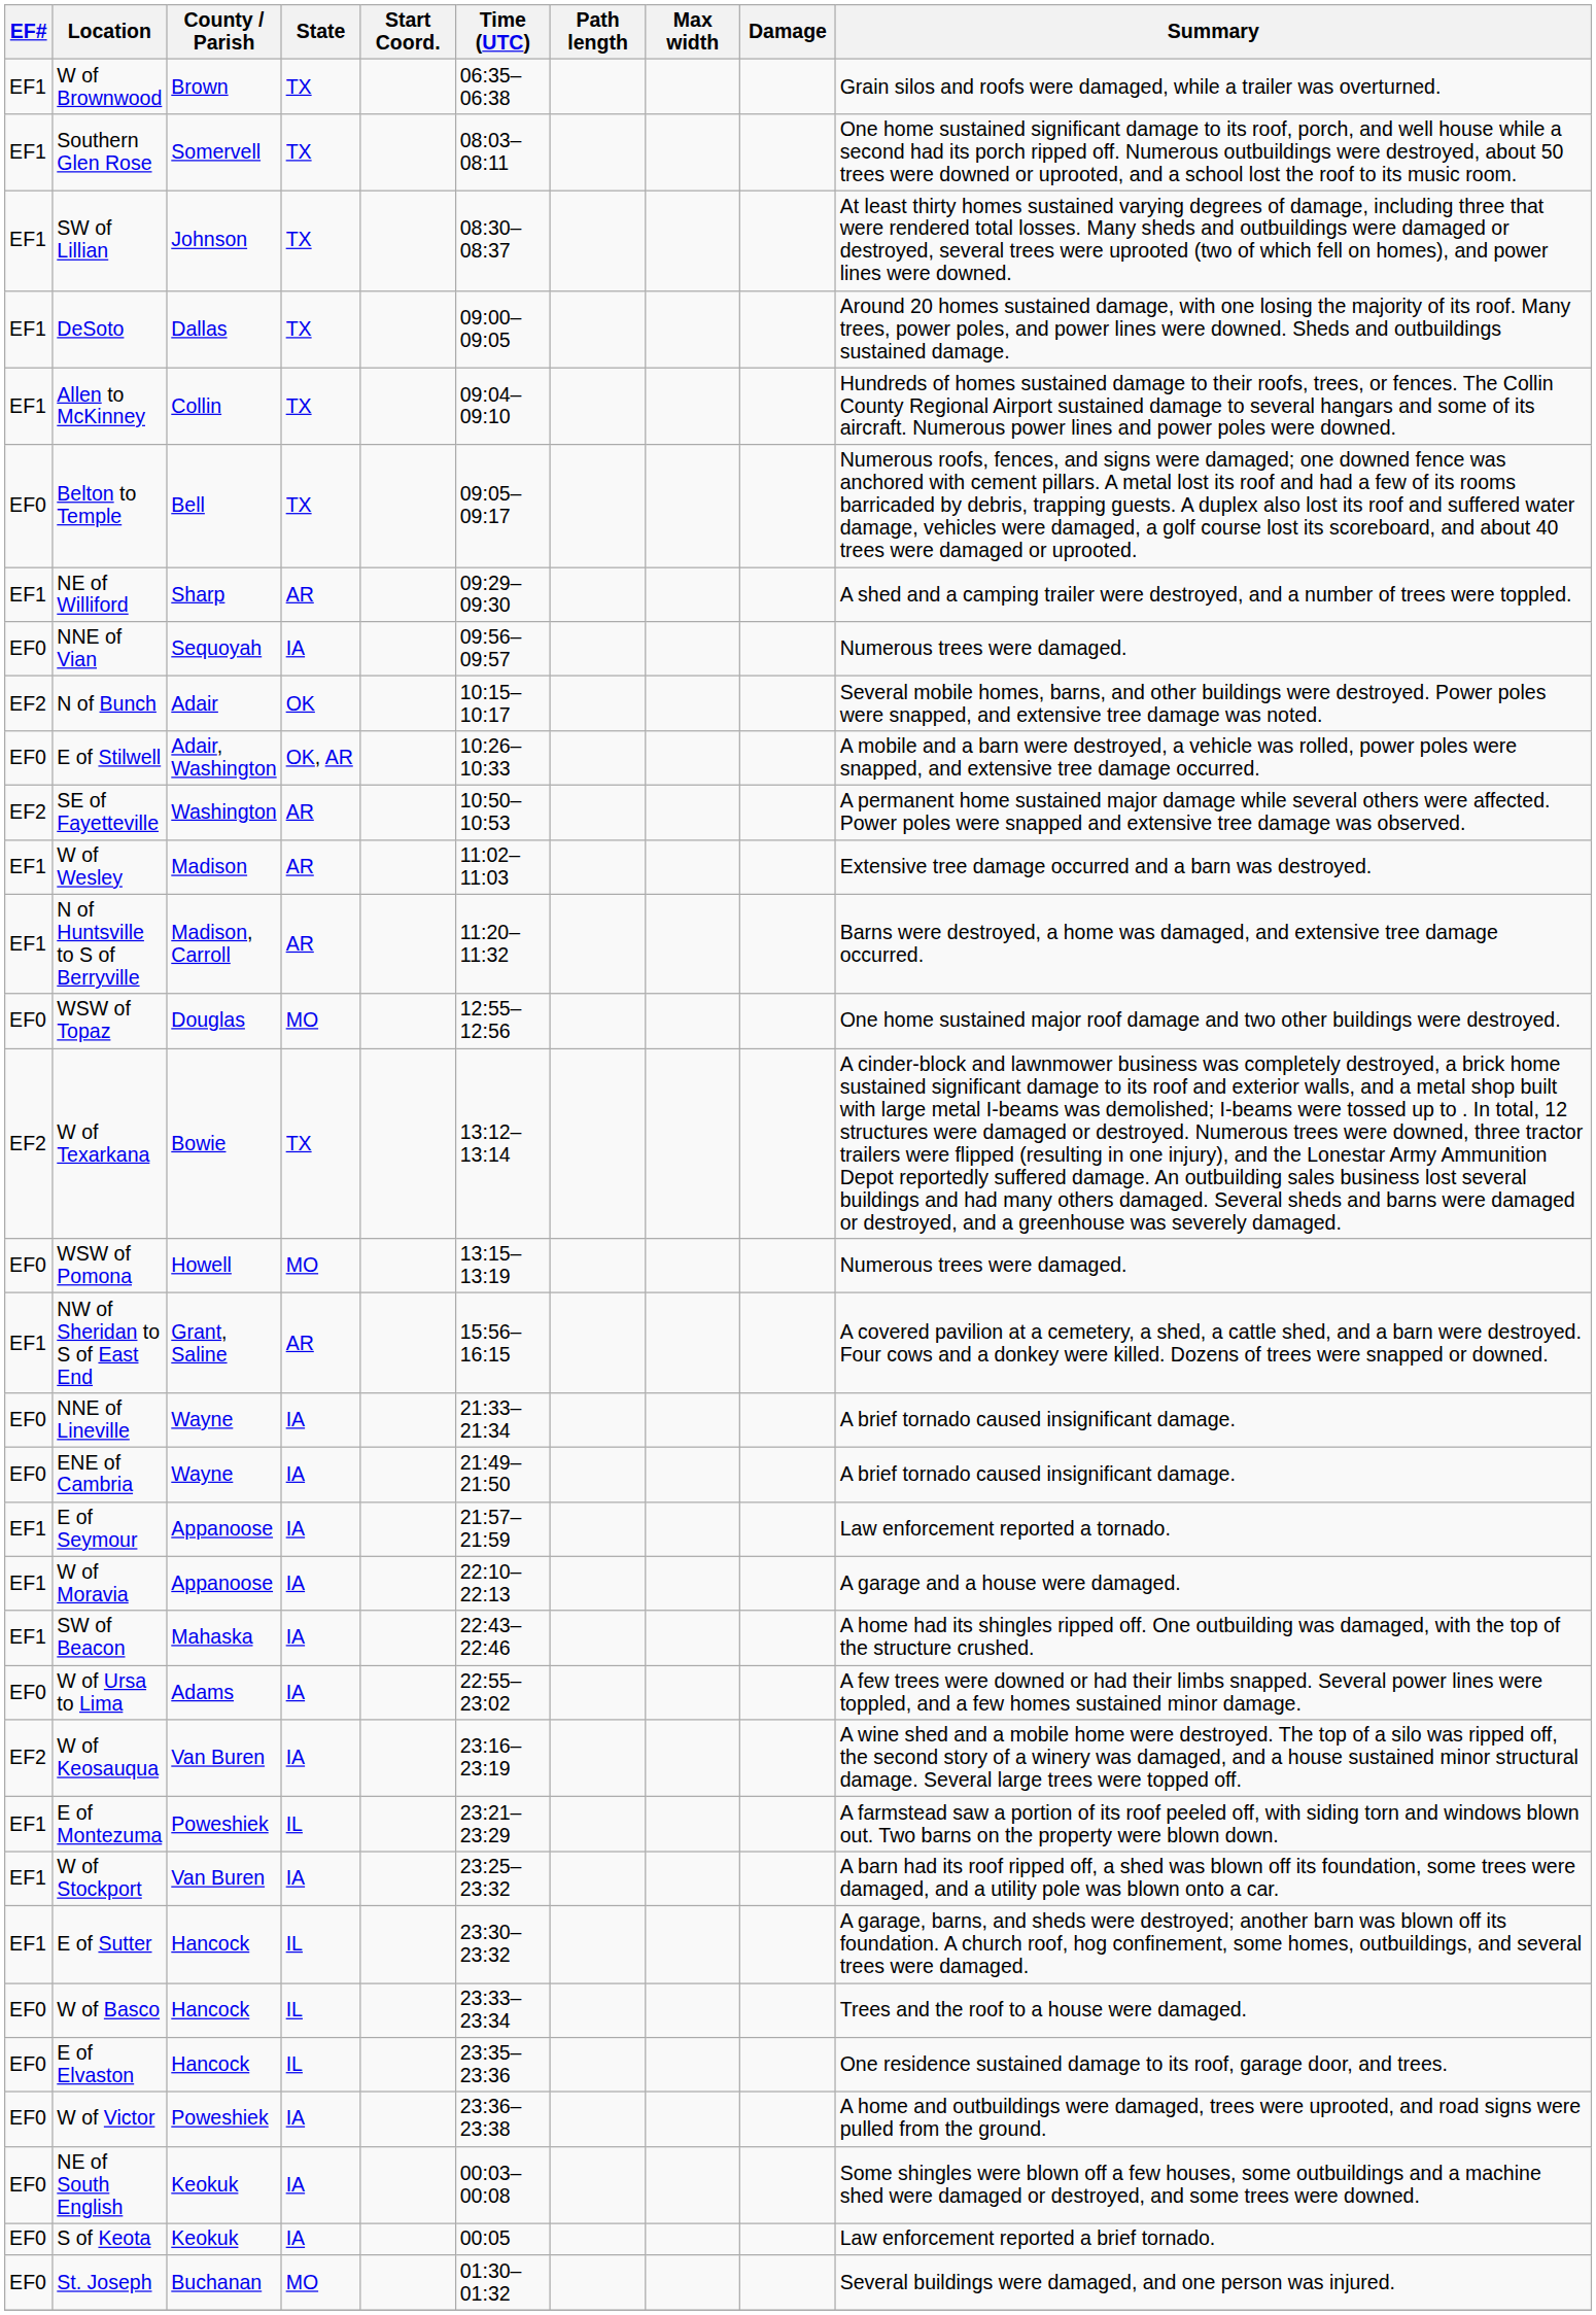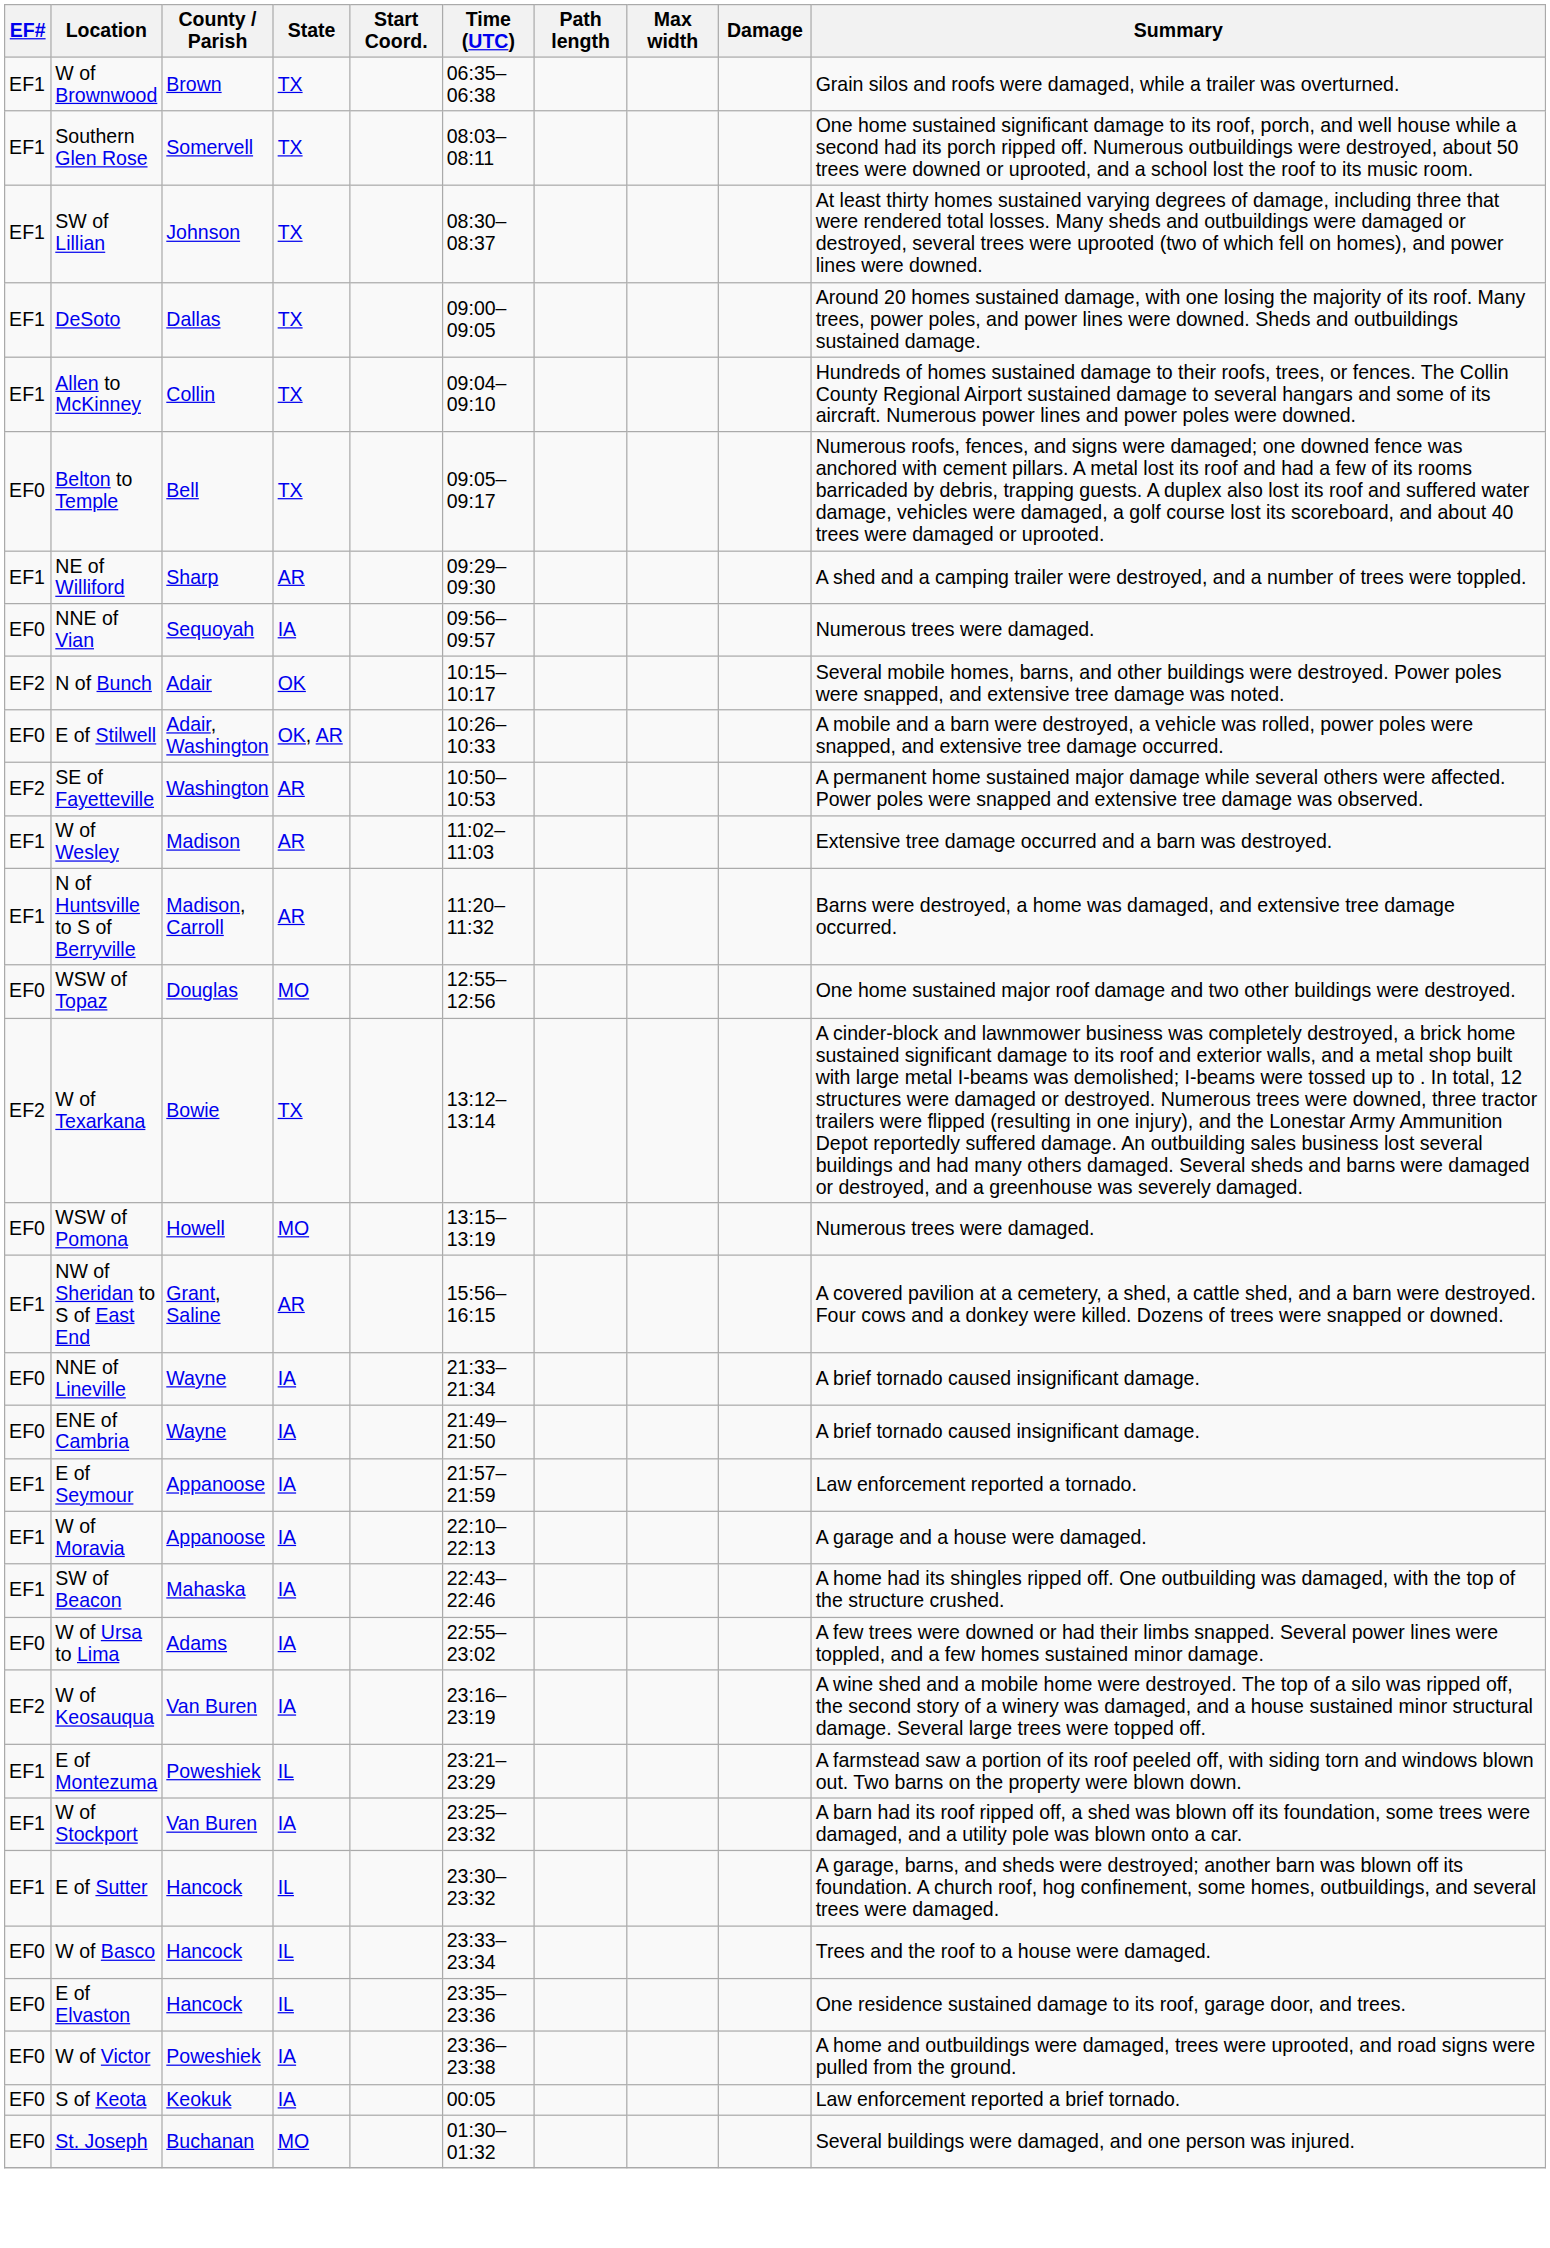- row: EF0 | NE of South English | Keokuk | IA | 00:03–00:08 | Some shingles were blown off a few houses, some outbuildings and a machine shed were damaged or destroyed, and some trees were downed.
